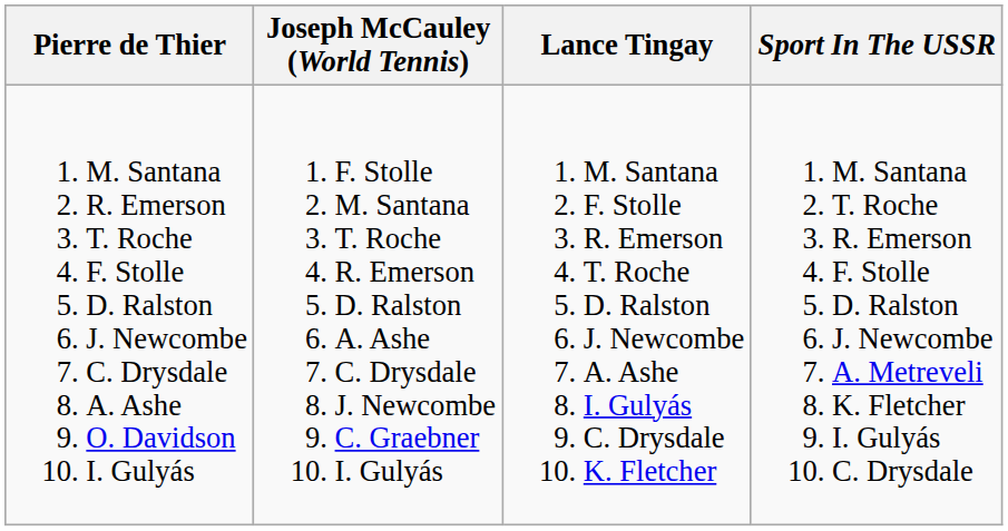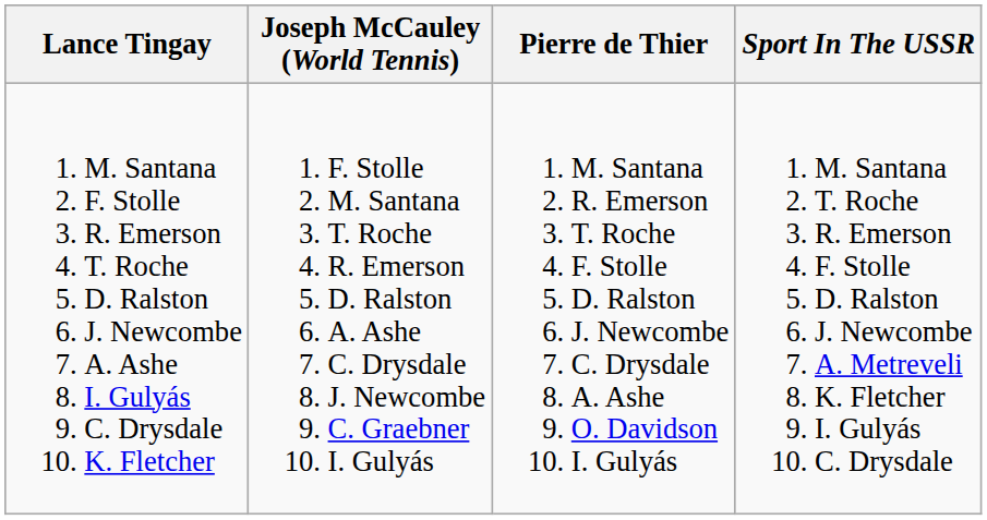columns swapped: Lance Tingay <-> Pierre de Thier
